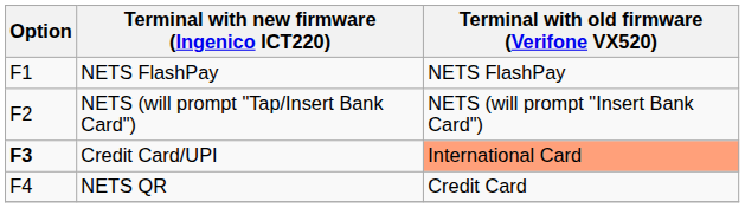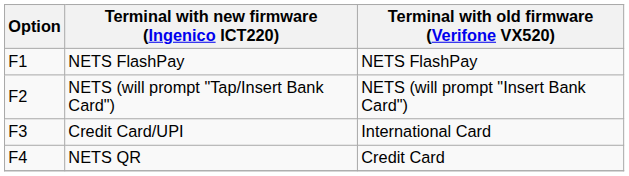Credit Card/UPI | Option: bold -> normal
Credit Card/UPI | Terminal with old firmware (Verifone VX520): lightsalmon background -> no background
